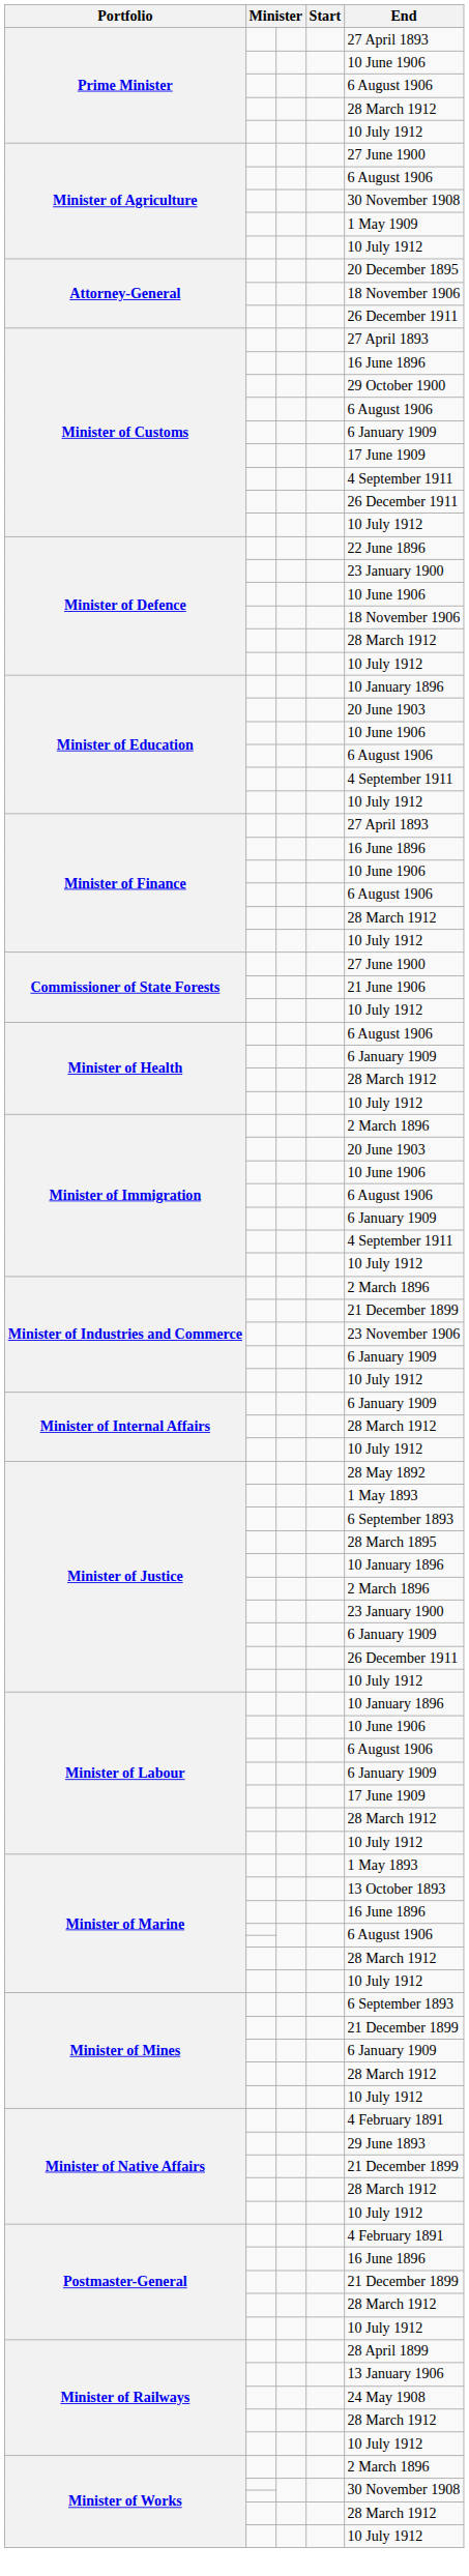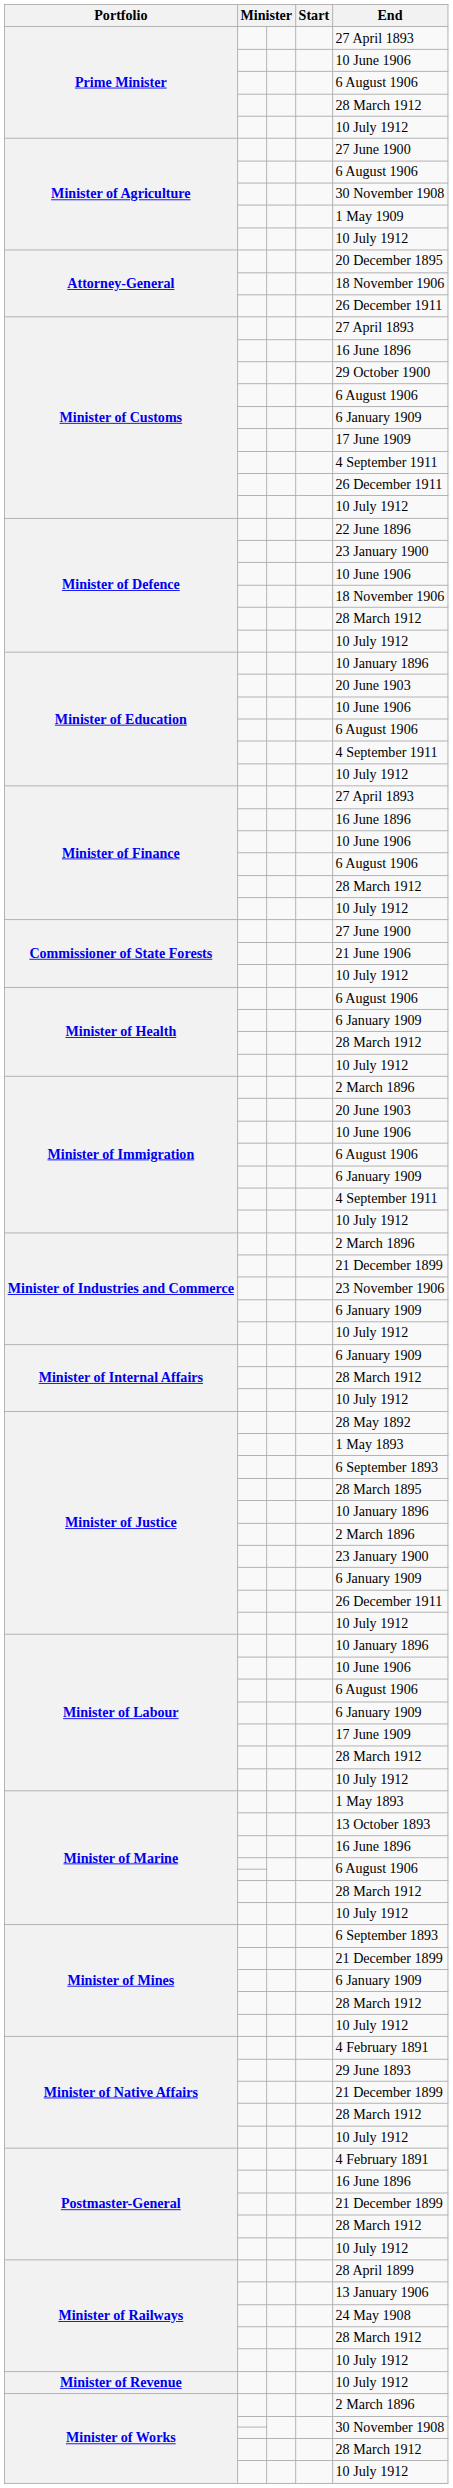+ row: Minister of Revenue | 10 July 1912
